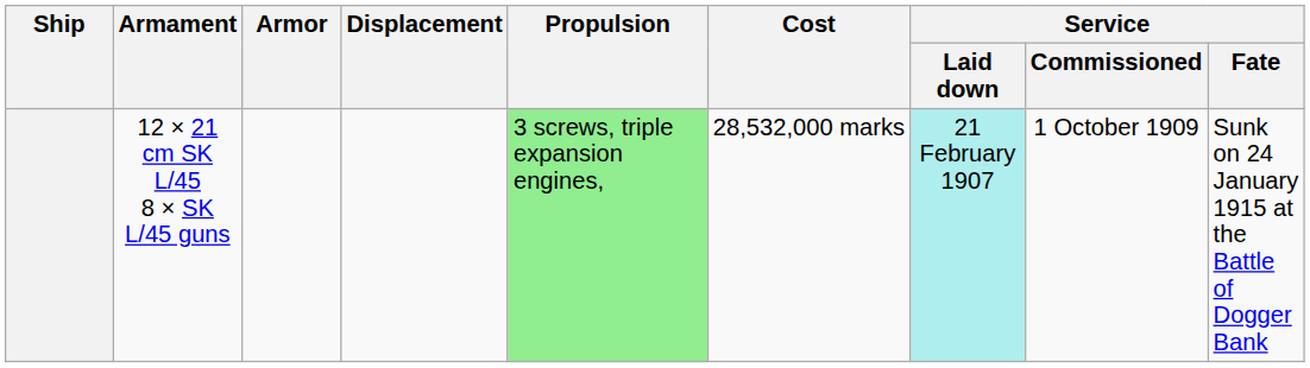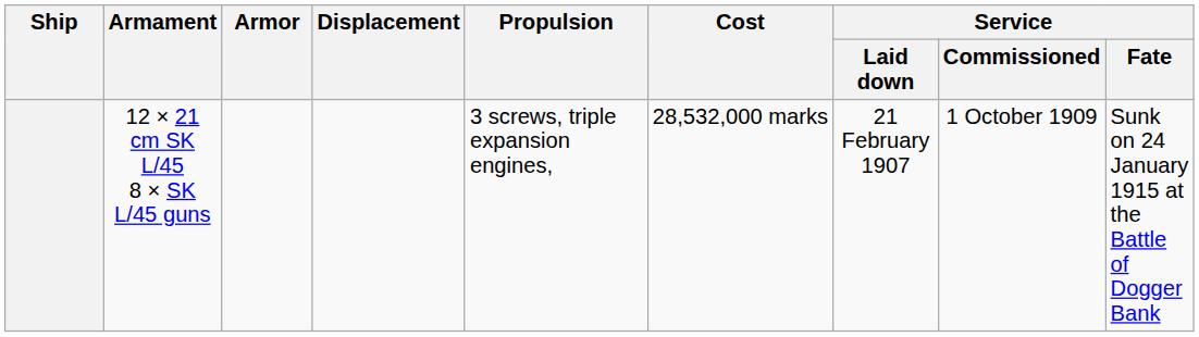12 × 21 cm SK L/45 8 × SK L/45 guns | Propulsion: lightgreen background -> no background
12 × 21 cm SK L/45 8 × SK L/45 guns | Service / Laid down: paleturquoise background -> no background
